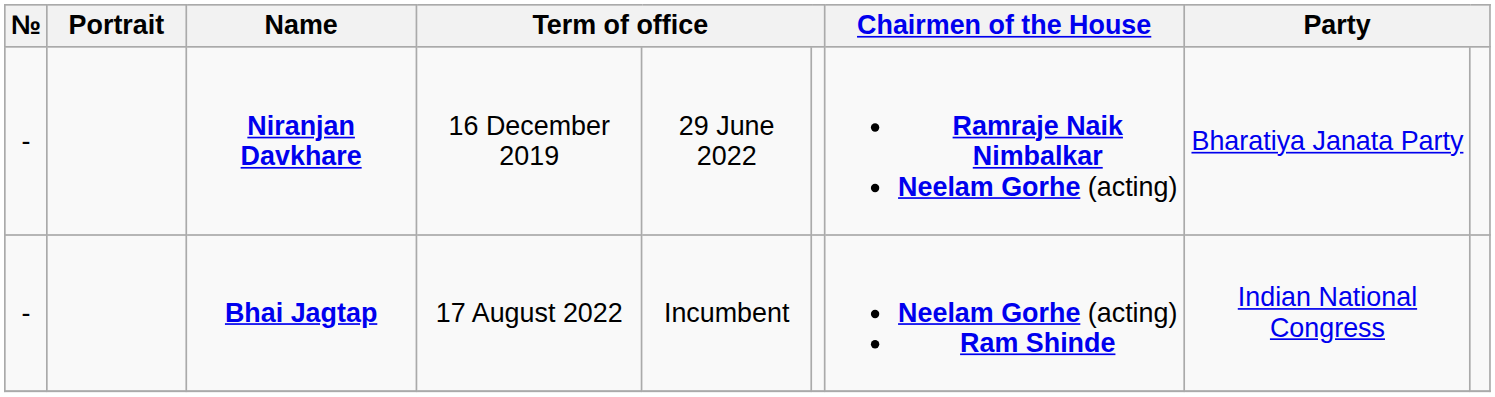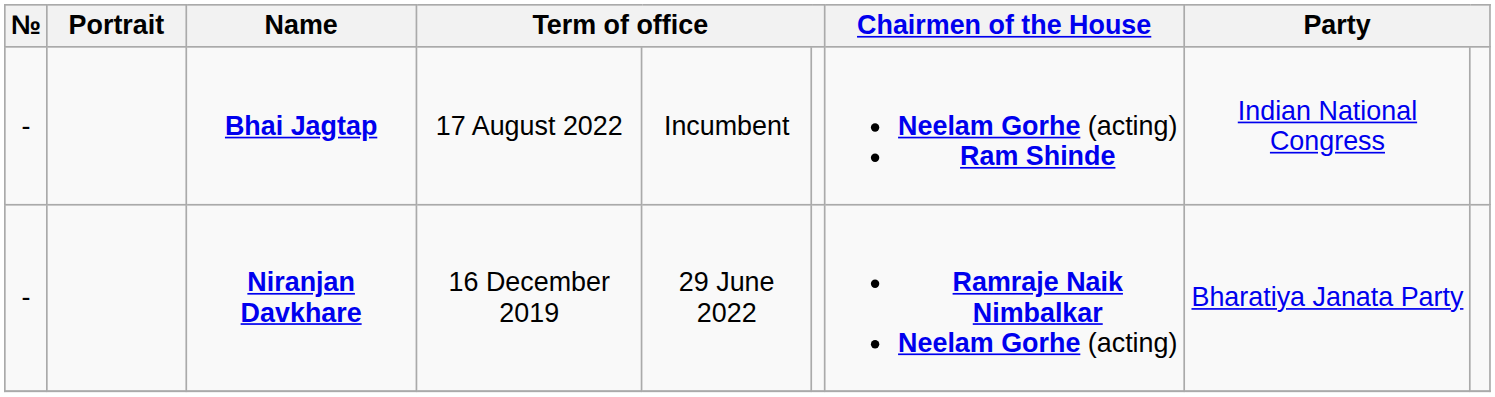rows swapped: Niranjan Davkhare <-> Bhai Jagtap
